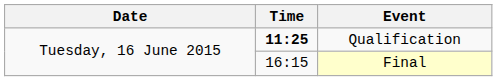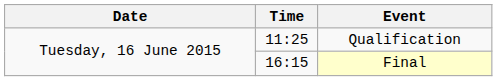Qualification | Time: bold -> normal
